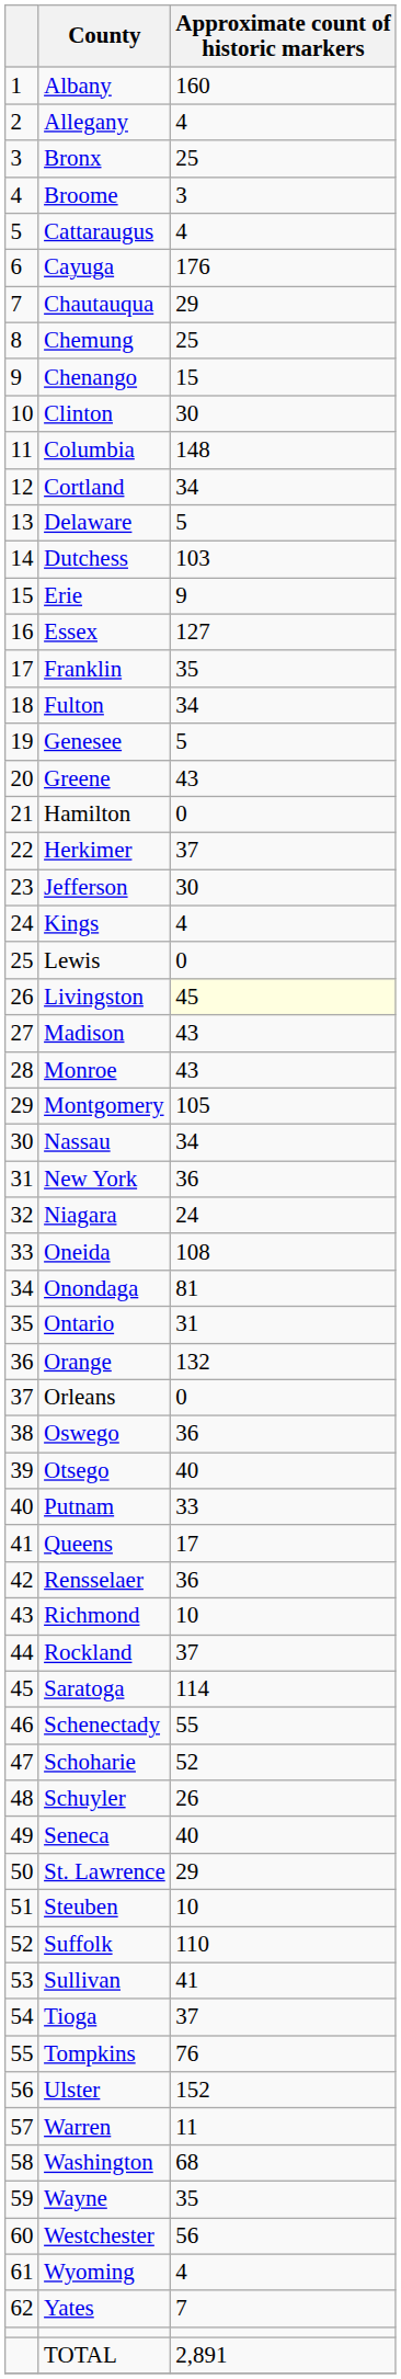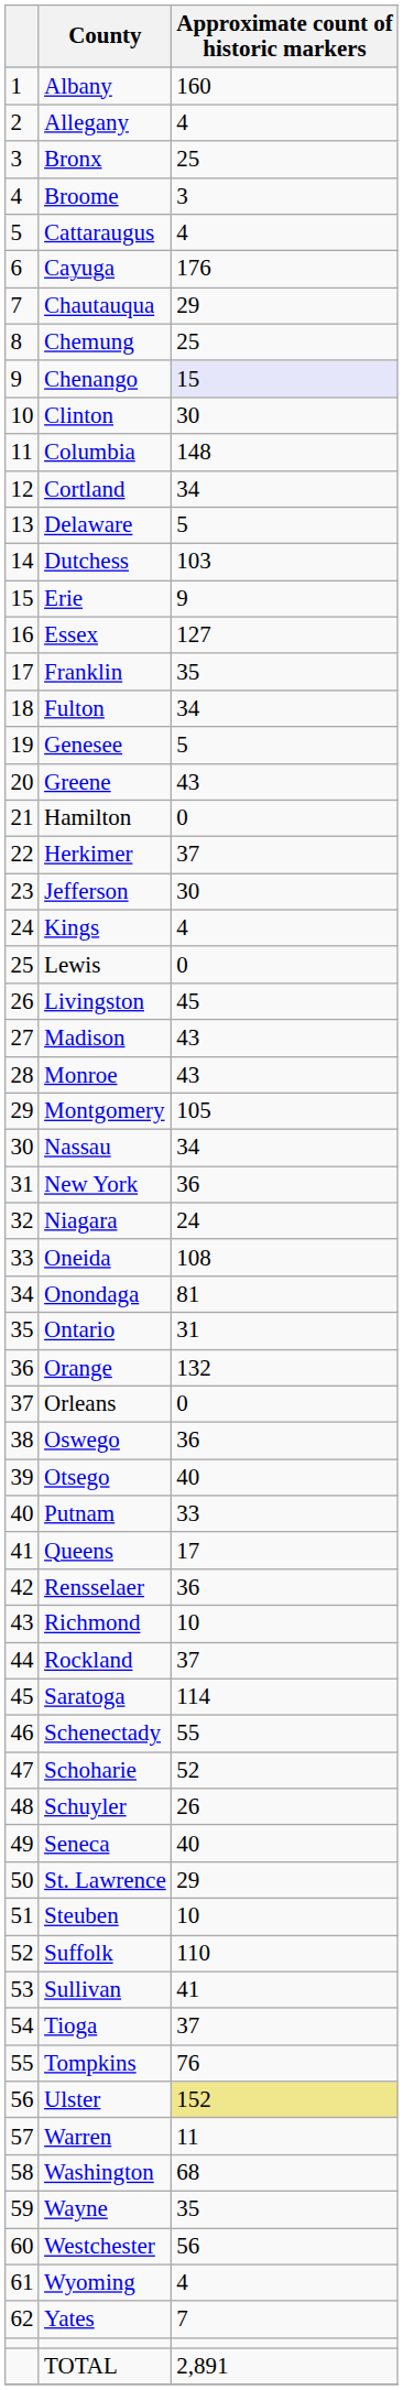Chenango | Approximate count of historic markers: no background -> lavender background
Livingston | Approximate count of historic markers: lightyellow background -> no background
Ulster | Approximate count of historic markers: no background -> khaki background
